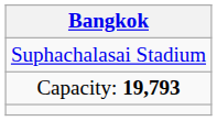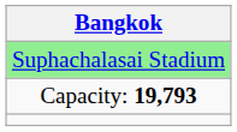row 2 | column 1: no background -> lightgreen background
